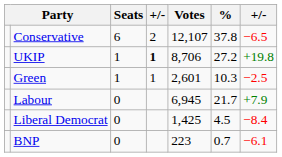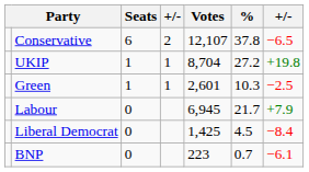UKIP | column 4: bold -> normal
UKIP | Votes: 8,706 -> 8,704
